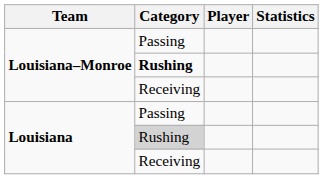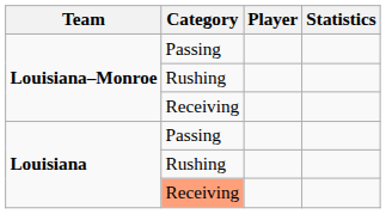Louisiana–Monroe / Rushing | Category: bold -> normal
Louisiana / Rushing | Category: lightgrey background -> no background
Louisiana / Receiving | Category: no background -> lightsalmon background
